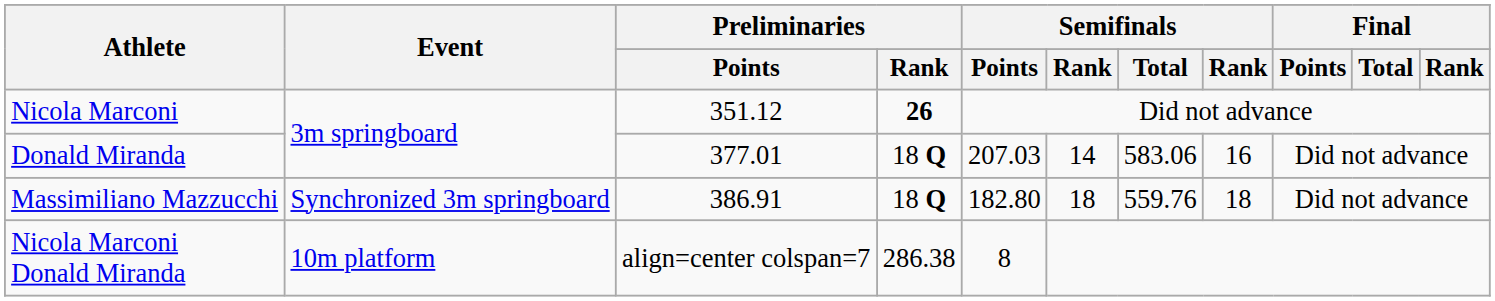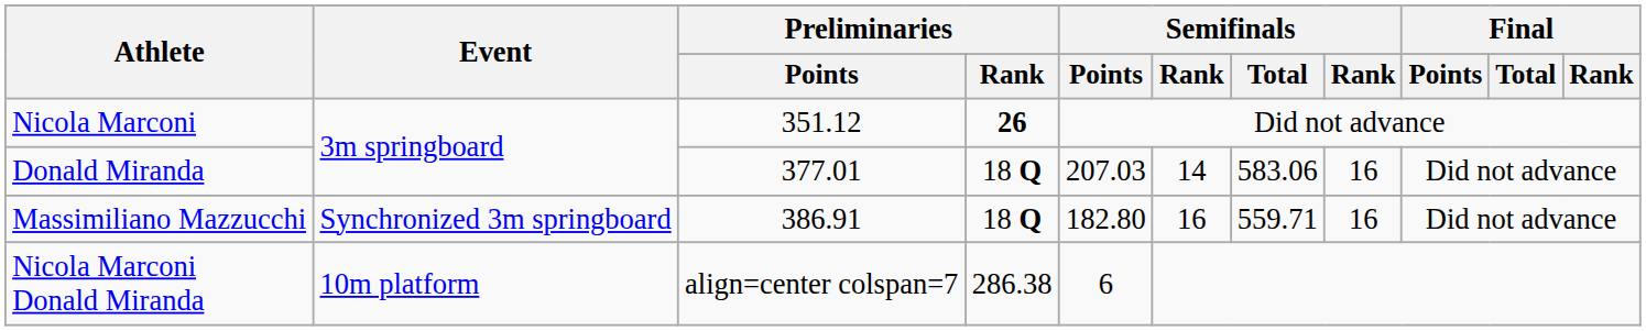Massimiliano Mazzucchi | column 6: 18 -> 16
Massimiliano Mazzucchi | Semifinals / Total: 559.76 -> 559.71
Massimiliano Mazzucchi | column 8: 18 -> 16
Nicola Marconi Donald Miranda | Semifinals / Points: 8 -> 6
